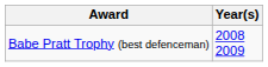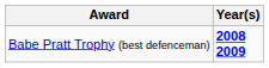Babe Pratt Trophy (best defenceman) | Year(s): normal -> bold
